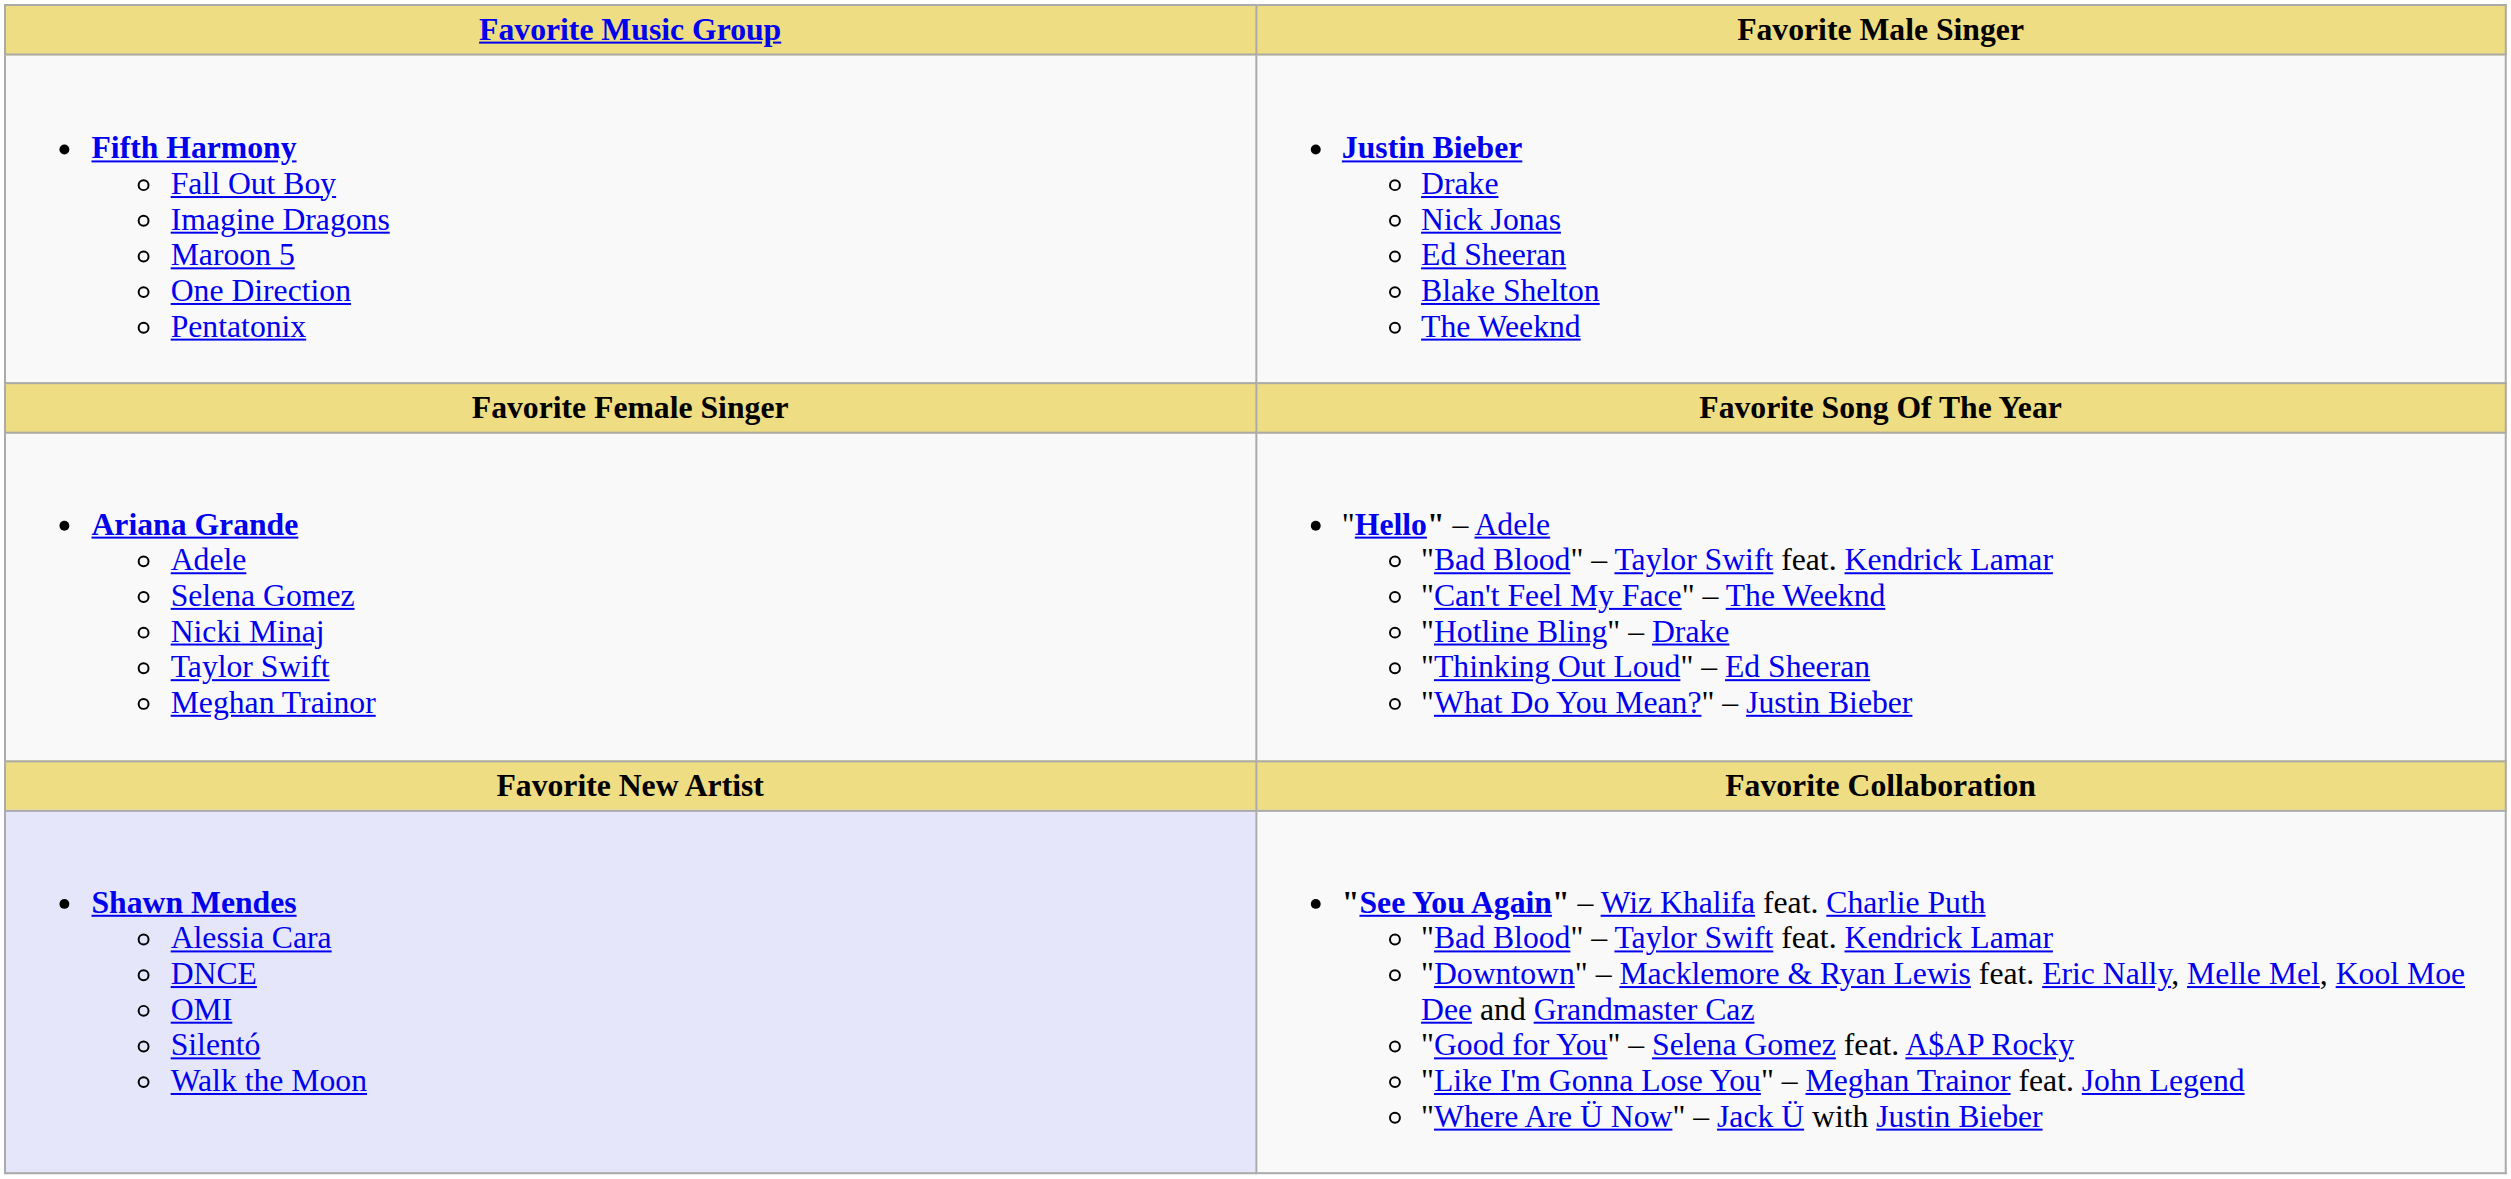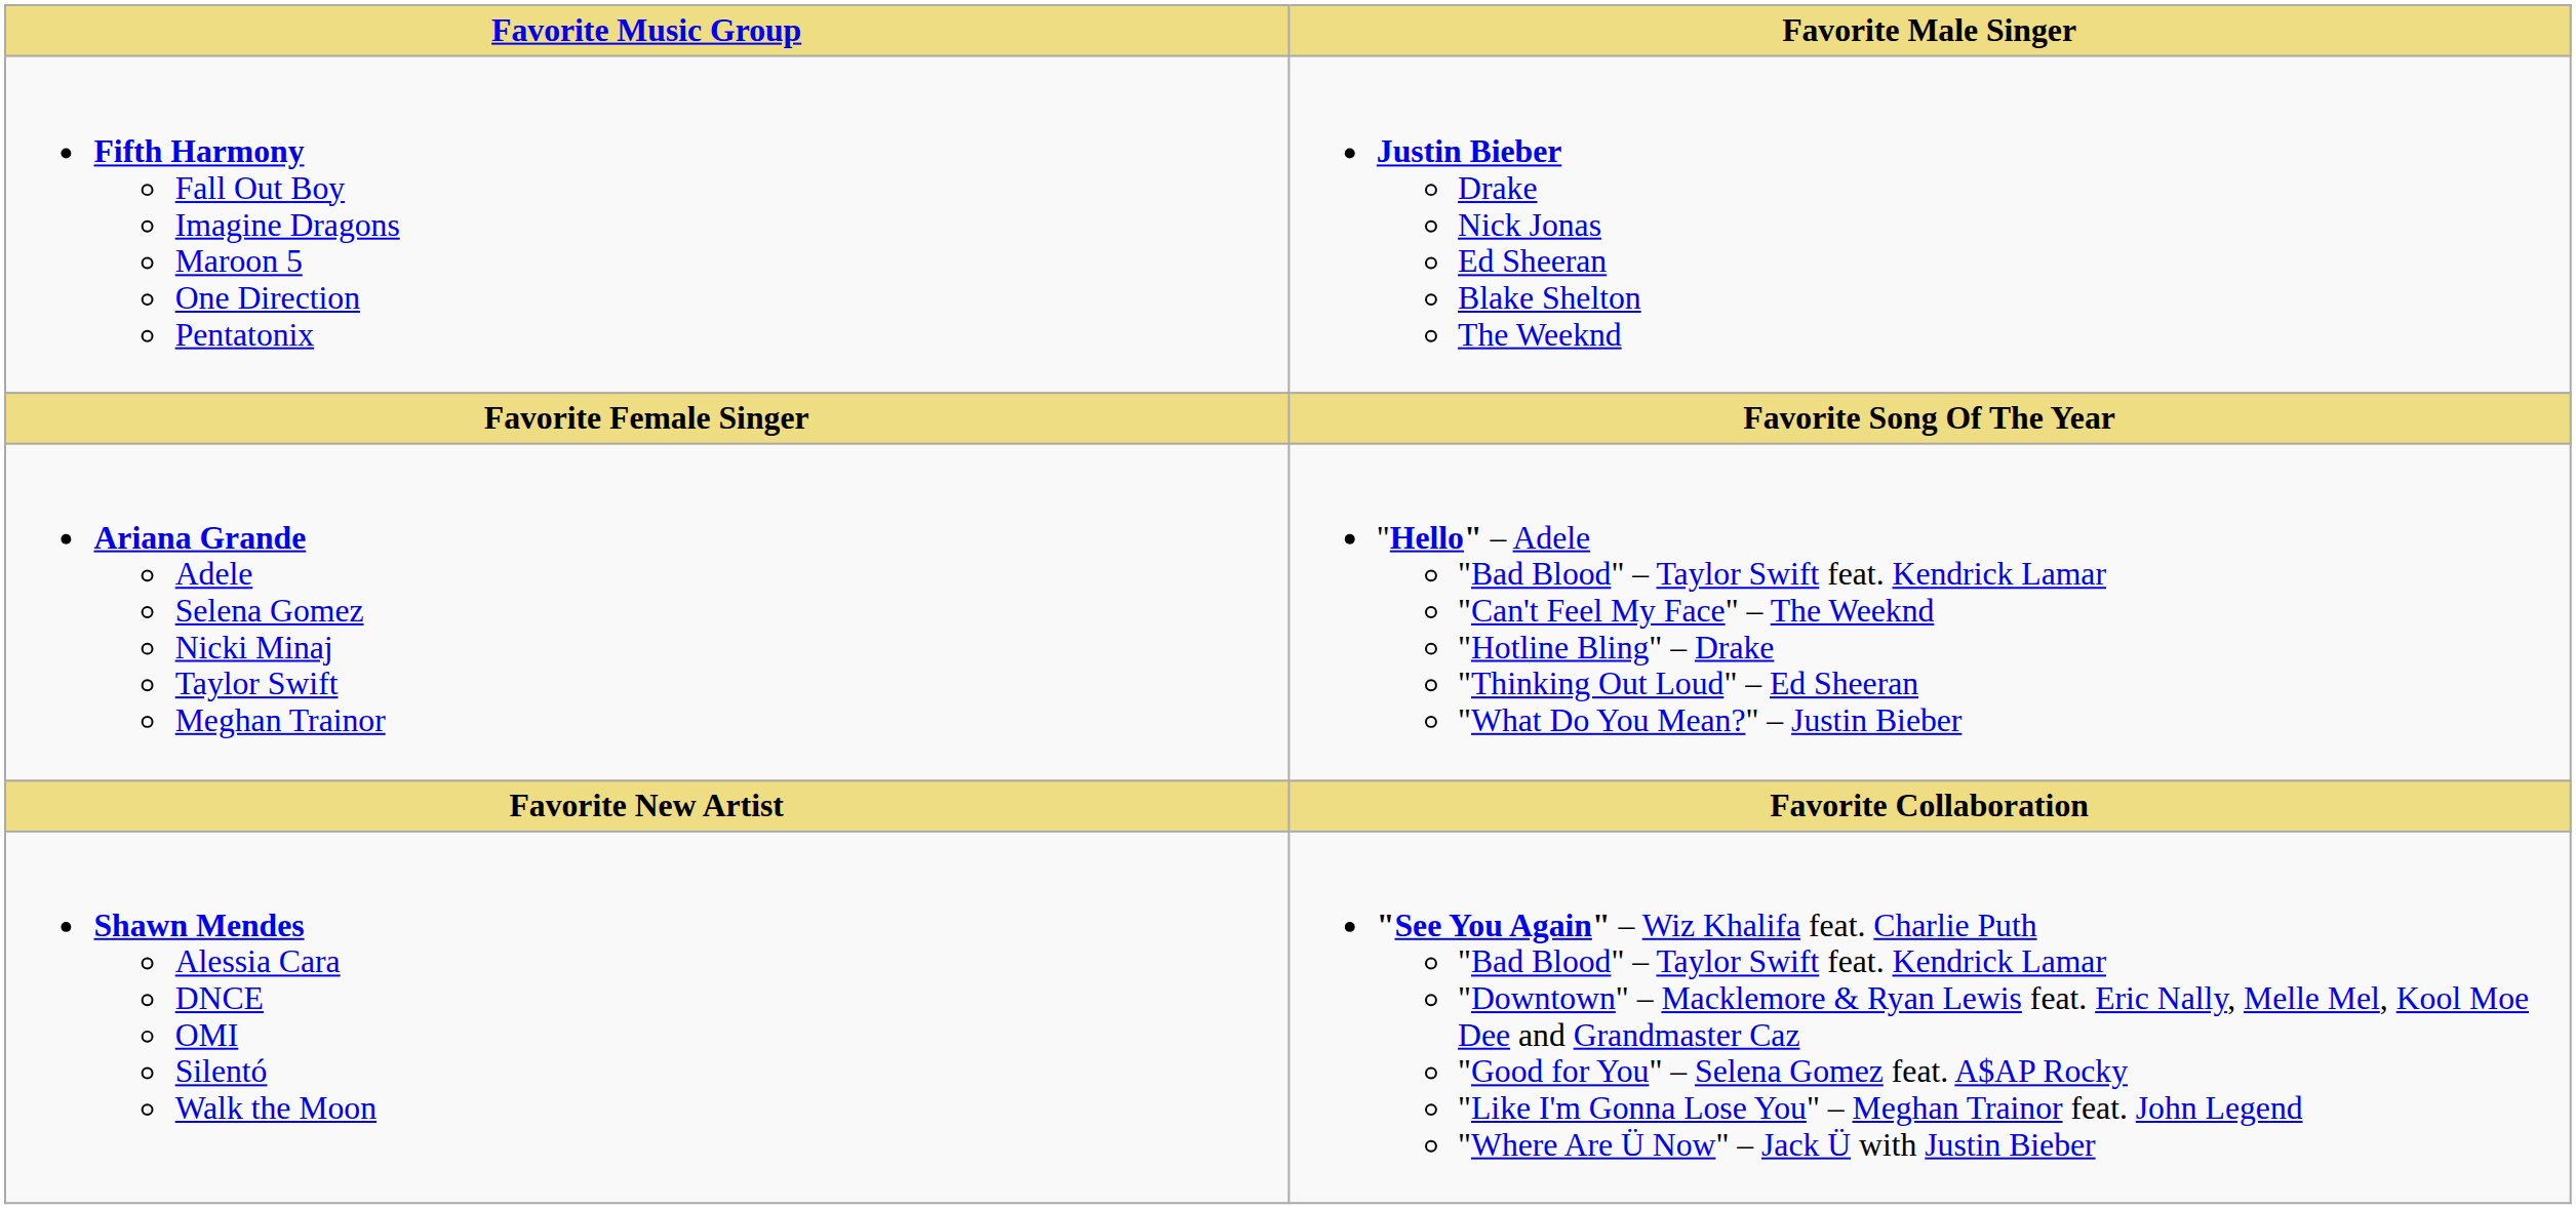Shawn Mendes Alessia Cara DNCE OMI Silentó Walk the Moon | Favorite Music Group: lavender background -> no background
